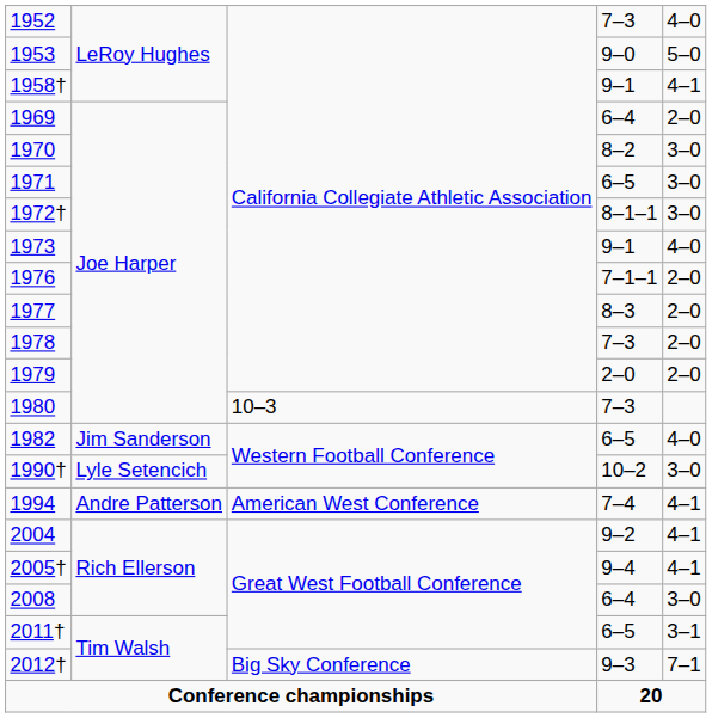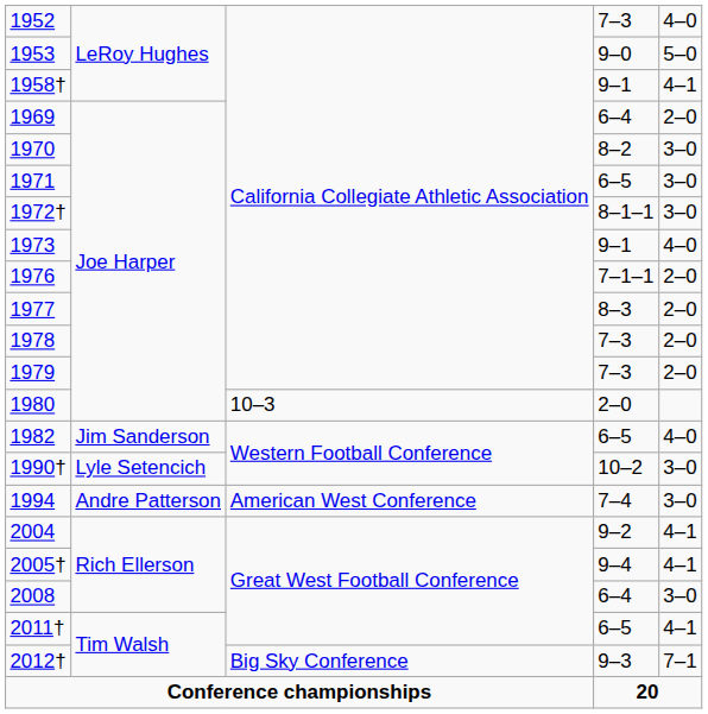1979 | column 4: 2–0 -> 7–3
1980 | column 4: 7–3 -> 2–0
1994 | column 5: 4–1 -> 3–0
2011† | column 5: 3–1 -> 4–1
